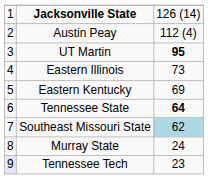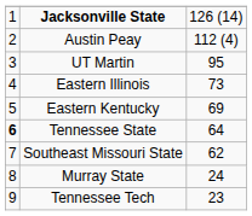UT Martin | column 3: bold -> normal
Tennessee State | column 1: normal -> bold
Tennessee State | column 3: bold -> normal
Southeast Missouri State | column 3: lightblue background -> no background
Tennessee Tech | column 1: lavender background -> no background
